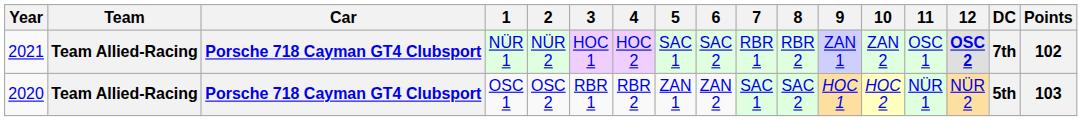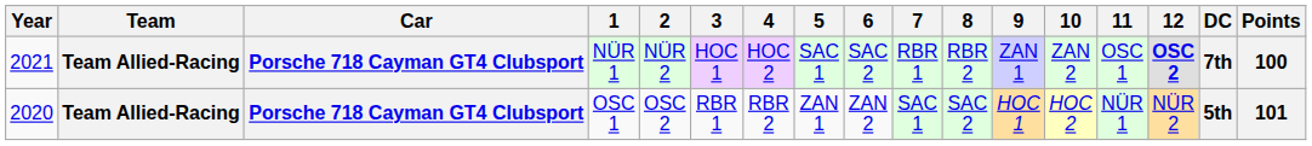row 2 | Points: 102 -> 100
row 3 | Points: 103 -> 101
